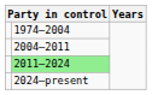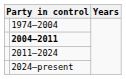2004–2011 | column 2: normal -> bold
2011–2024 | column 2: lightgreen background -> no background
